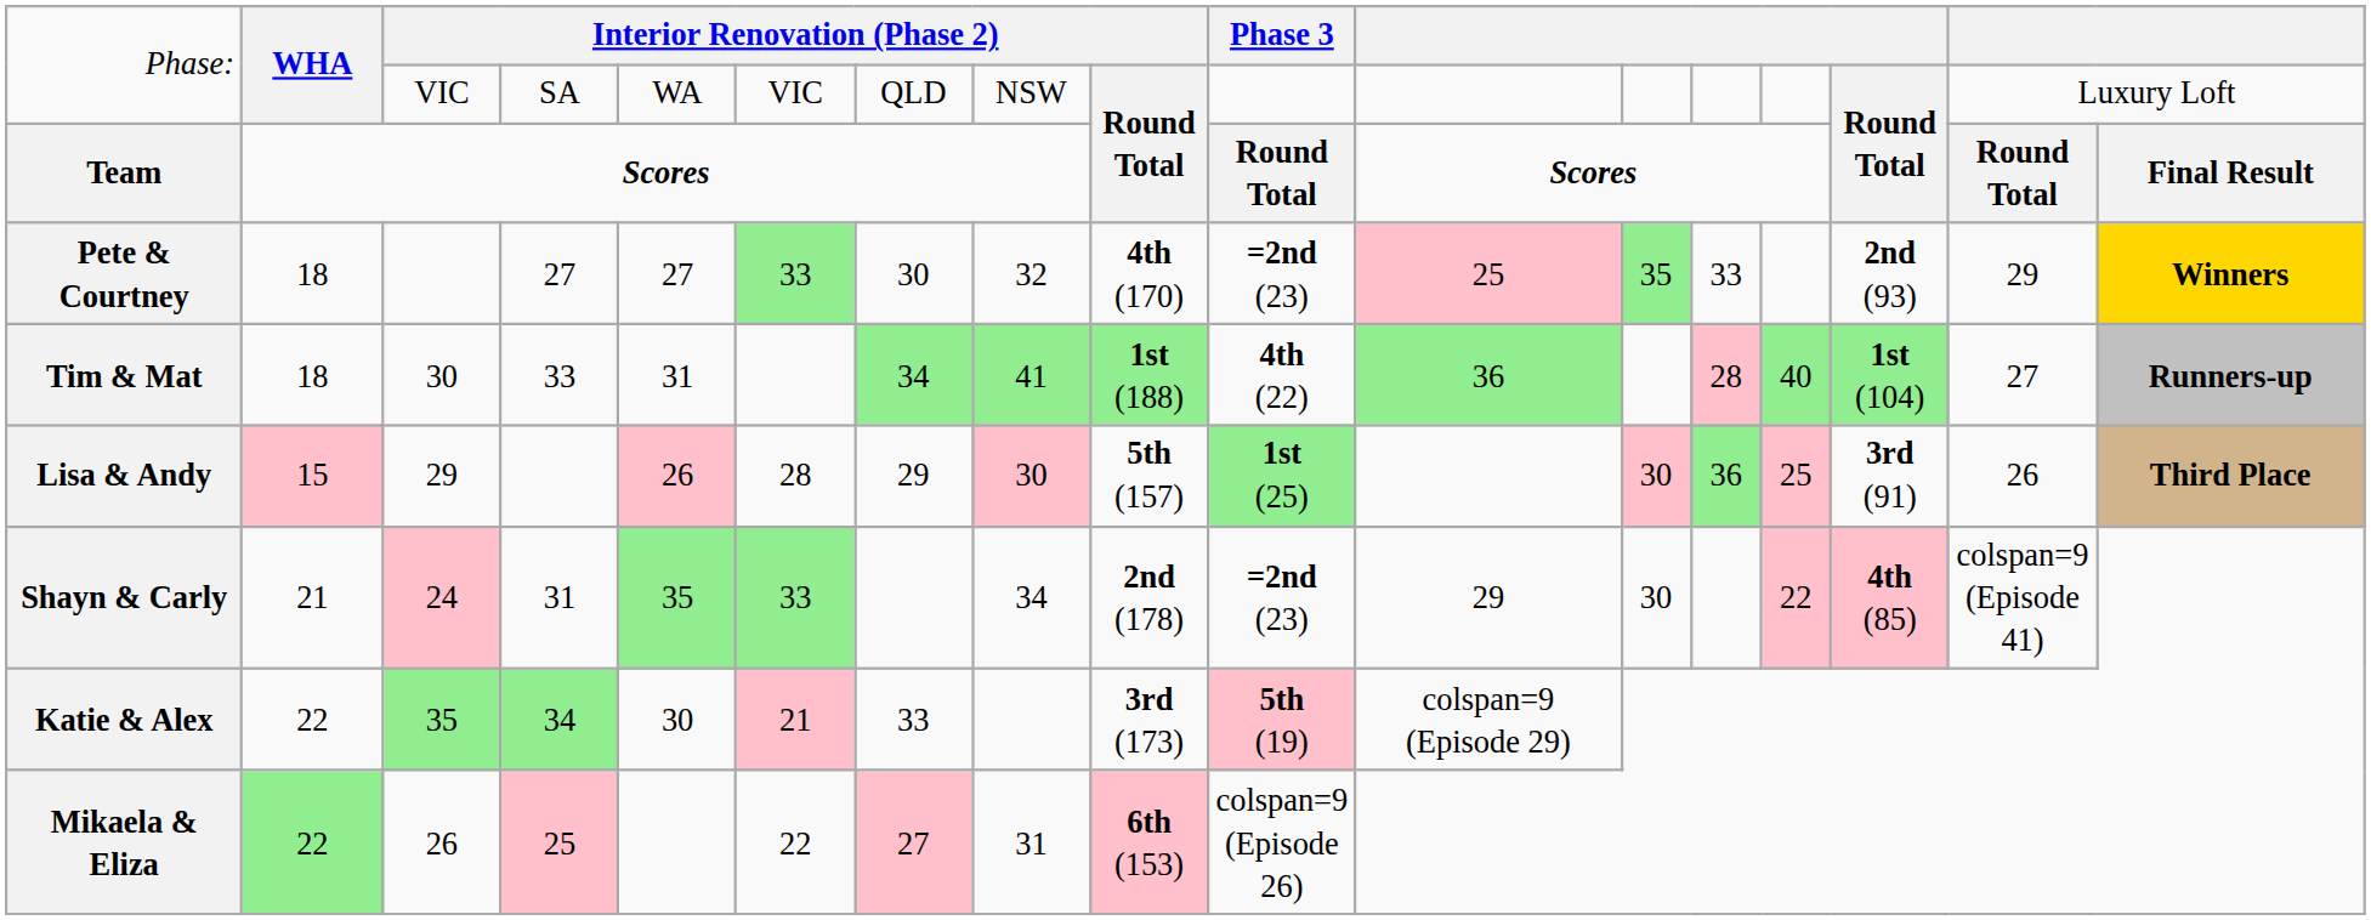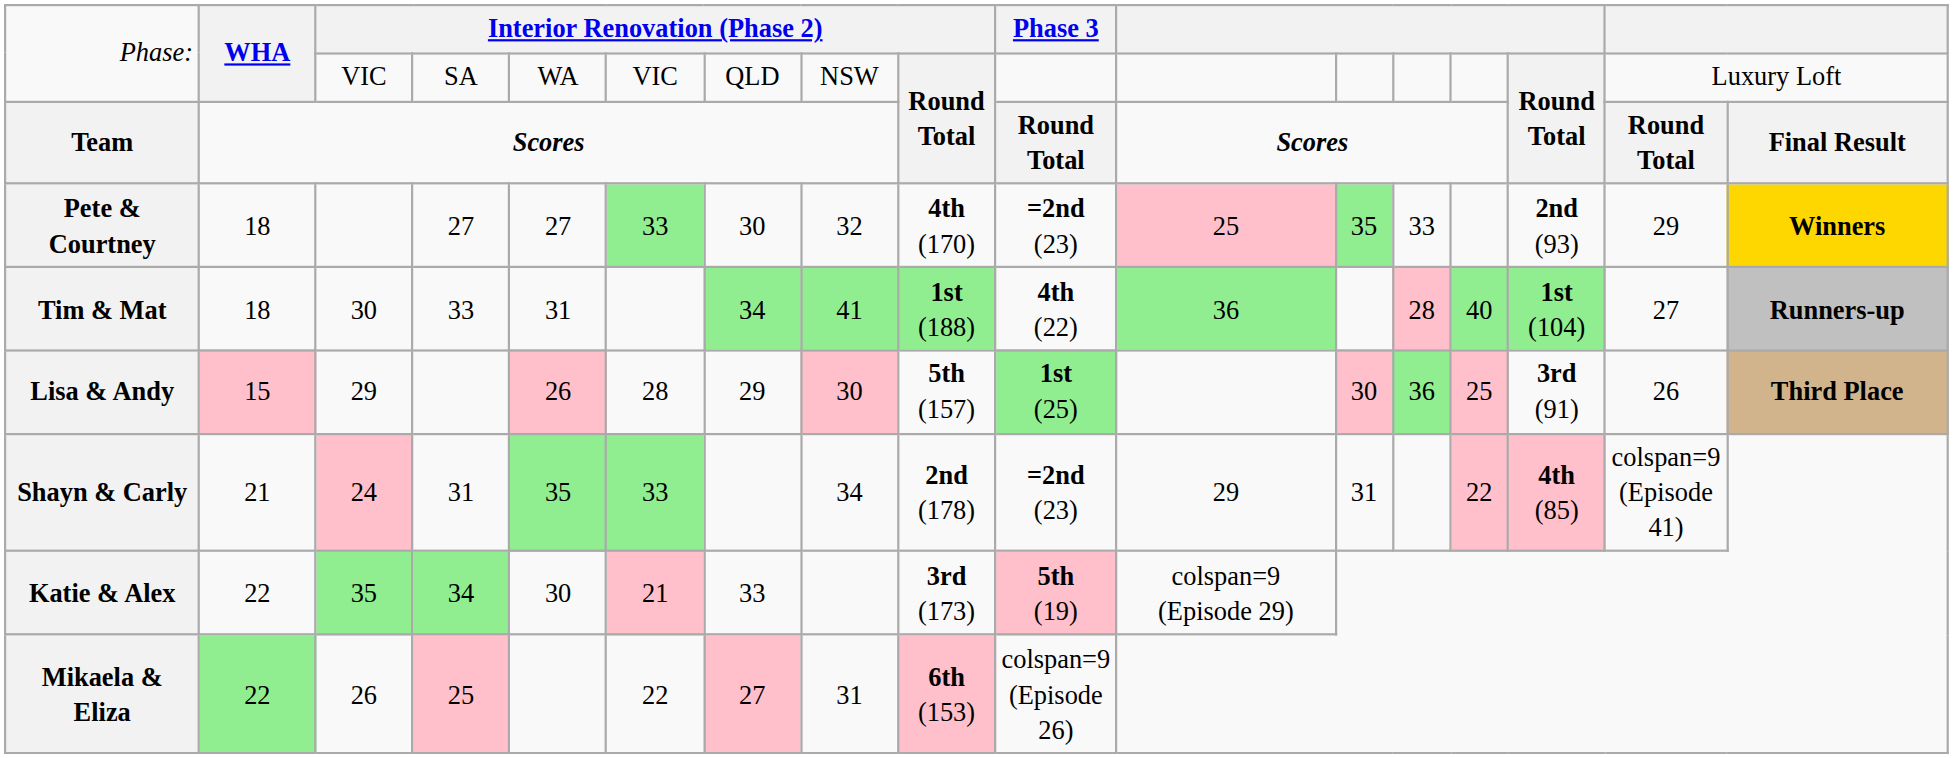Shayn & Carly | column 12: 30 -> 31
